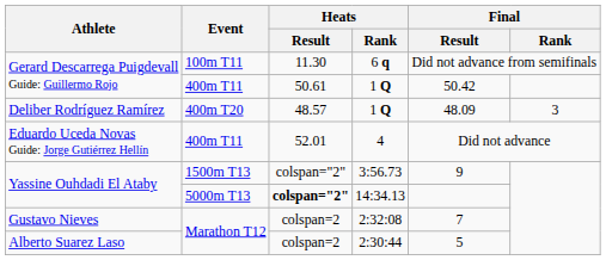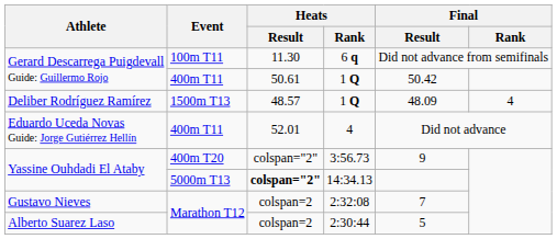Deliber Rodríguez Ramírez / 1 Q | Event: 400m T20 -> 1500m T13
Deliber Rodríguez Ramírez / 1 Q | Final / Rank: 3 -> 4
3:56.73 | Event: 1500m T13 -> 400m T20
